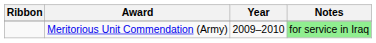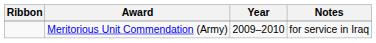Meritorious Unit Commendation (Army) | Notes: lightgreen background -> no background
